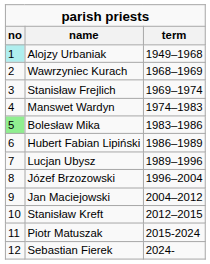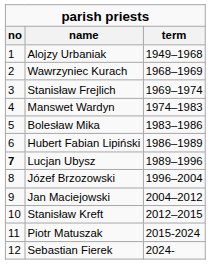Alojzy Urbaniak | no: paleturquoise background -> no background
Bolesław Mika | no: lightgreen background -> no background
Lucjan Ubysz | no: normal -> bold
